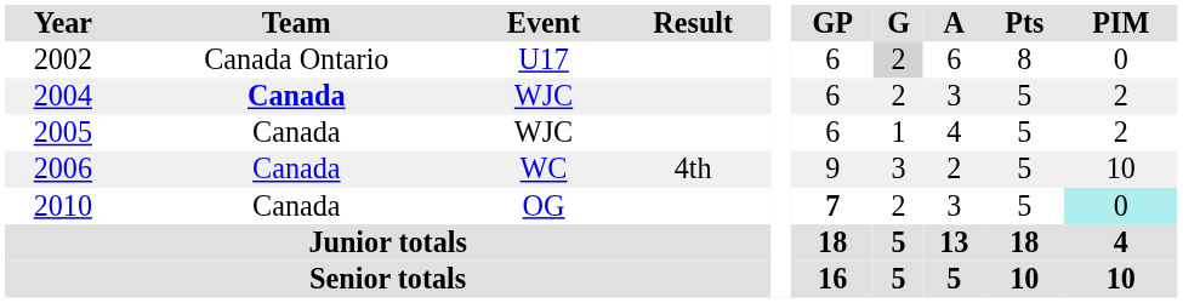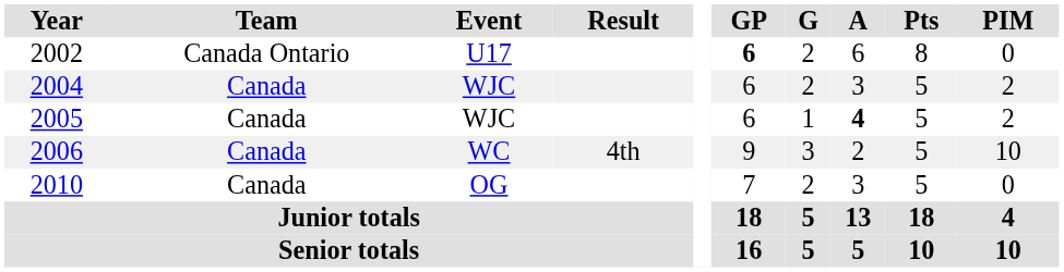2002 | GP: normal -> bold
2002 | G: lightgrey background -> no background
2004 | Team: bold -> normal
2005 | A: normal -> bold
2010 | GP: bold -> normal
2010 | PIM: paleturquoise background -> no background
